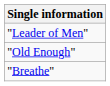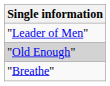row 3 | column 1: no background -> lightgrey background
